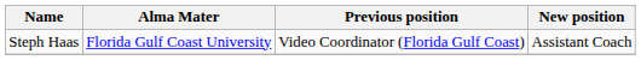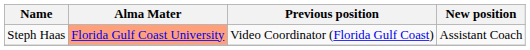Steph Haas | Alma Mater: no background -> lightsalmon background
